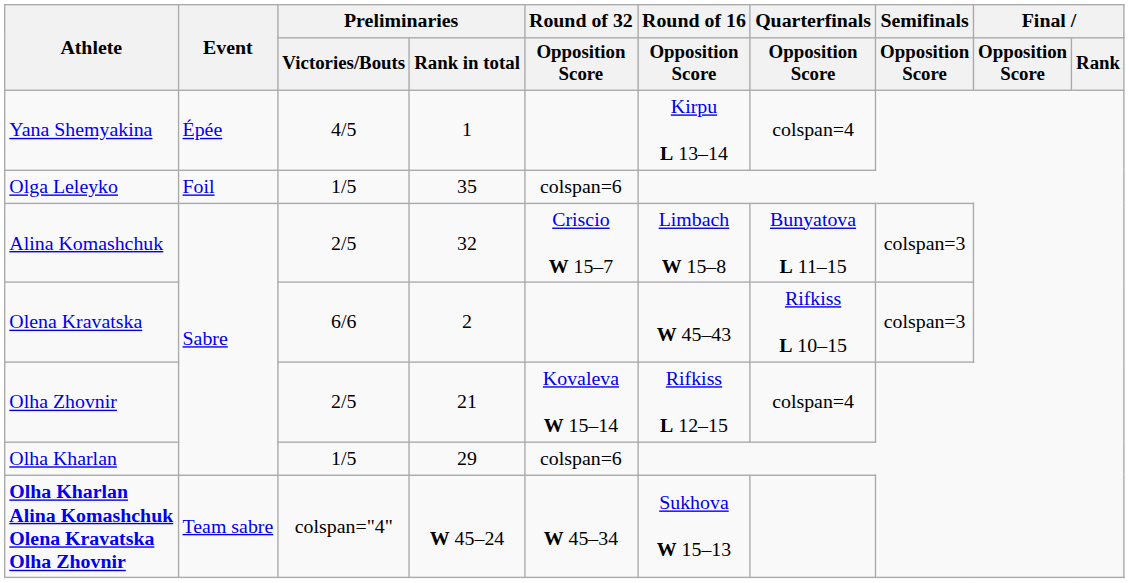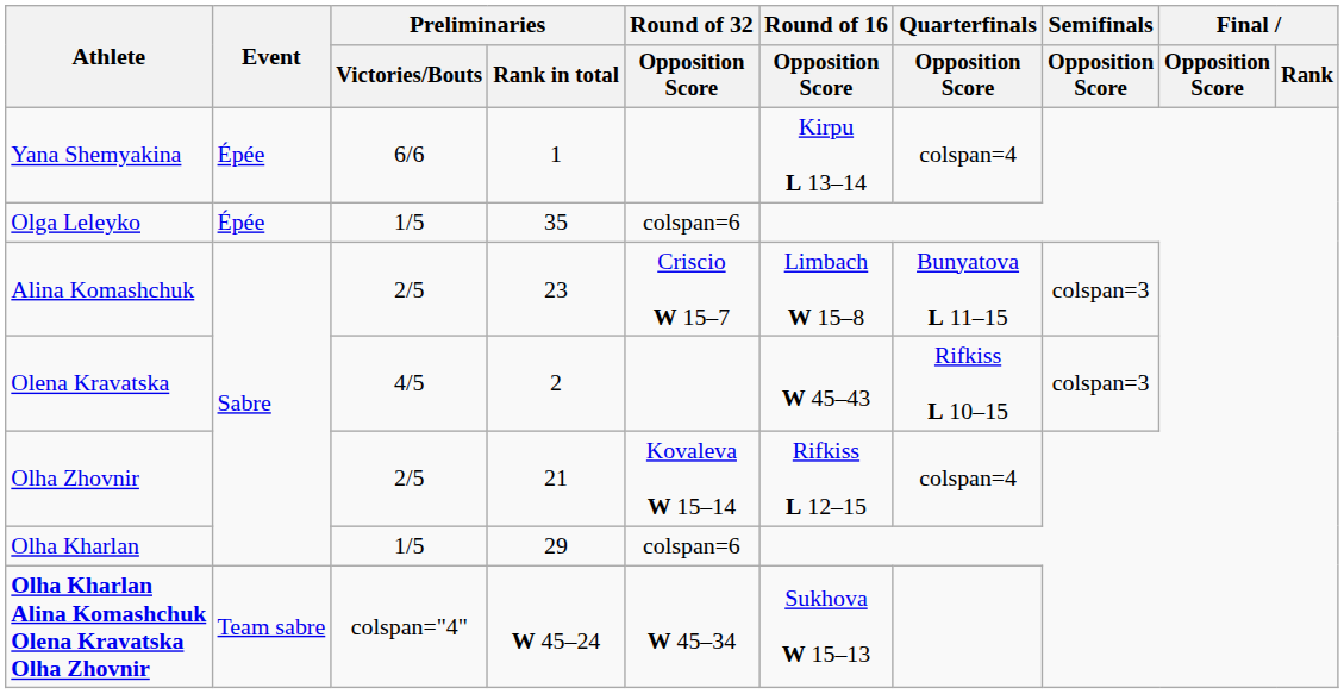Yana Shemyakina | Preliminaries / Victories/Bouts: 4/5 -> 6/6
Olga Leleyko | Event: Foil -> Épée
Alina Komashchuk | Preliminaries / Rank in total: 32 -> 23
Olena Kravatska | Preliminaries / Victories/Bouts: 6/6 -> 4/5
